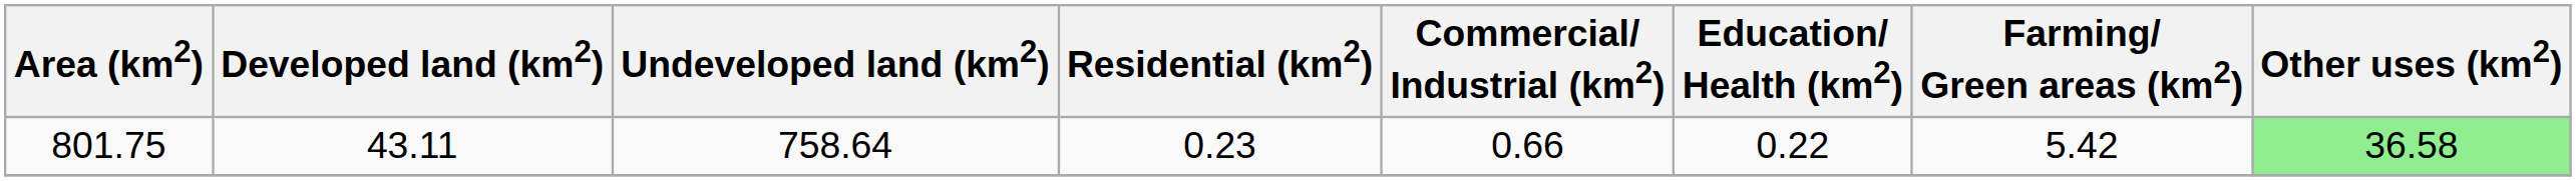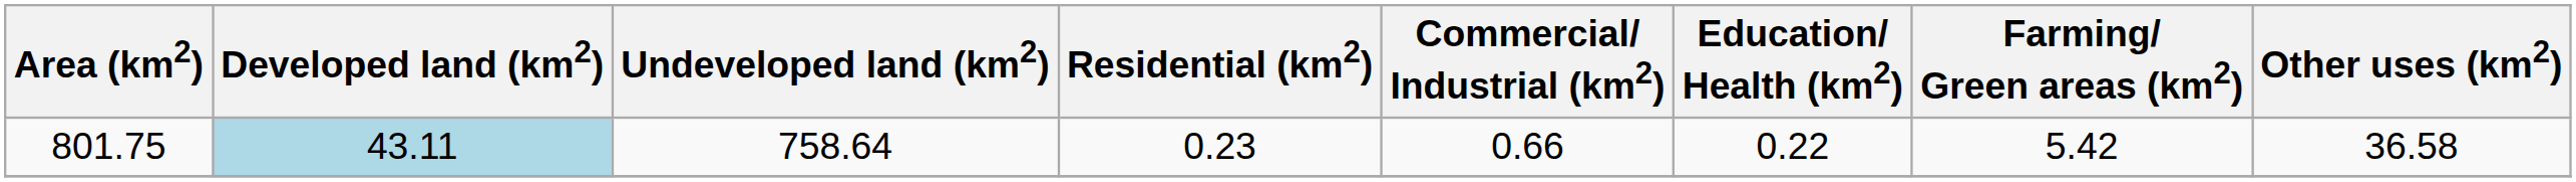801.75 | Developed land (km2): no background -> lightblue background
801.75 | Other uses (km2): lightgreen background -> no background
